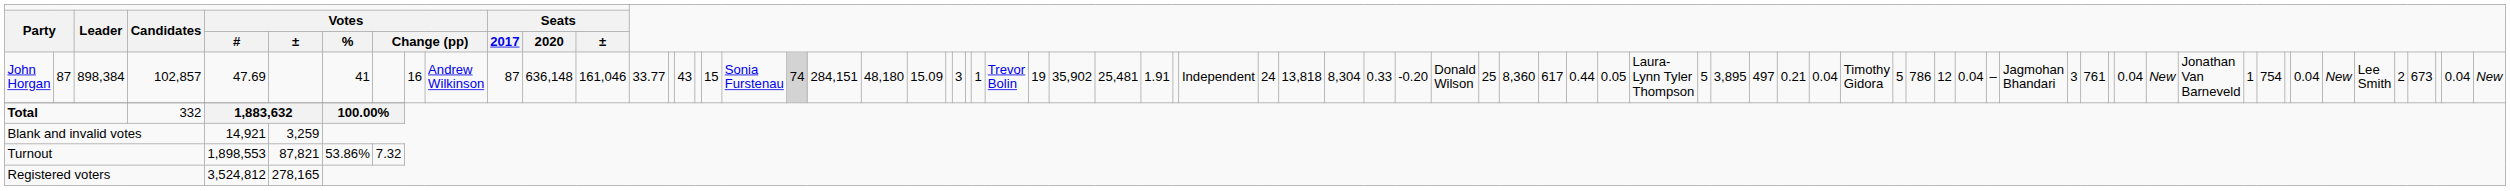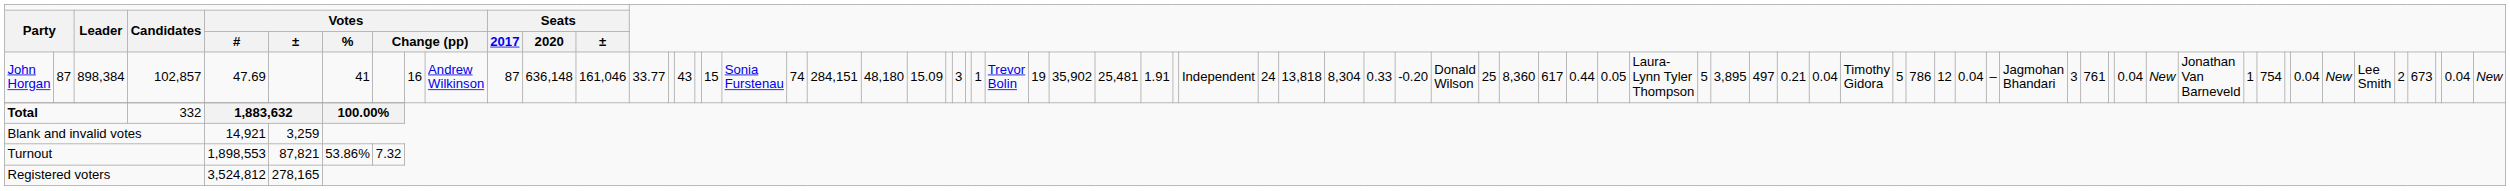John Horgan | column 20: lightgrey background -> no background
